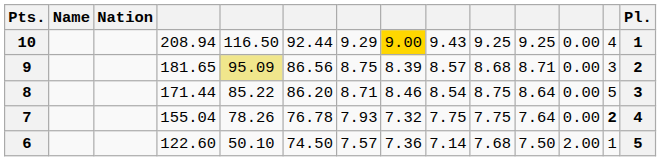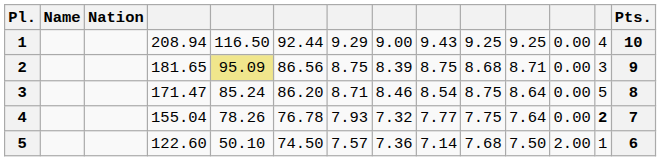columns swapped: Pl. <-> Pts.
row 2 | column 8: gold background -> no background
row 3 | column 9: 8.57 -> 8.75
row 4 | column 4: 171.44 -> 171.47
row 4 | column 5: 85.22 -> 85.24
row 5 | column 9: 7.75 -> 7.77
